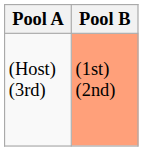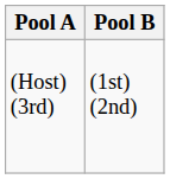(Host) (3rd) | Pool B: lightsalmon background -> no background
